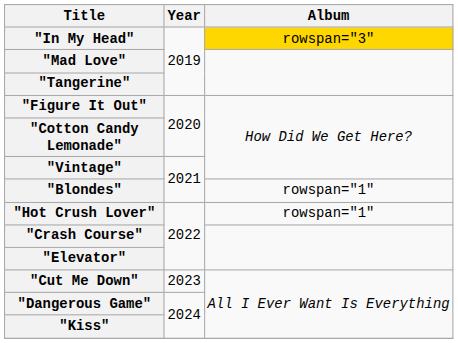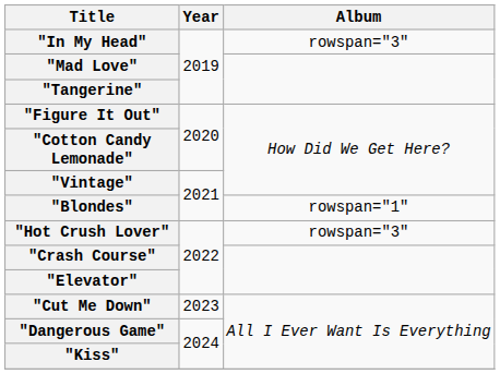"In My Head" | Album: gold background -> no background
"Hot Crush Lover" | Album: rowspan="1" -> rowspan="3"
